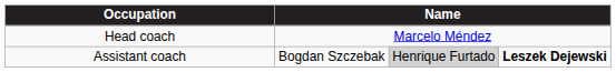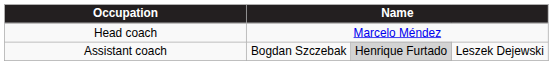Assistant coach | column 4: bold -> normal
